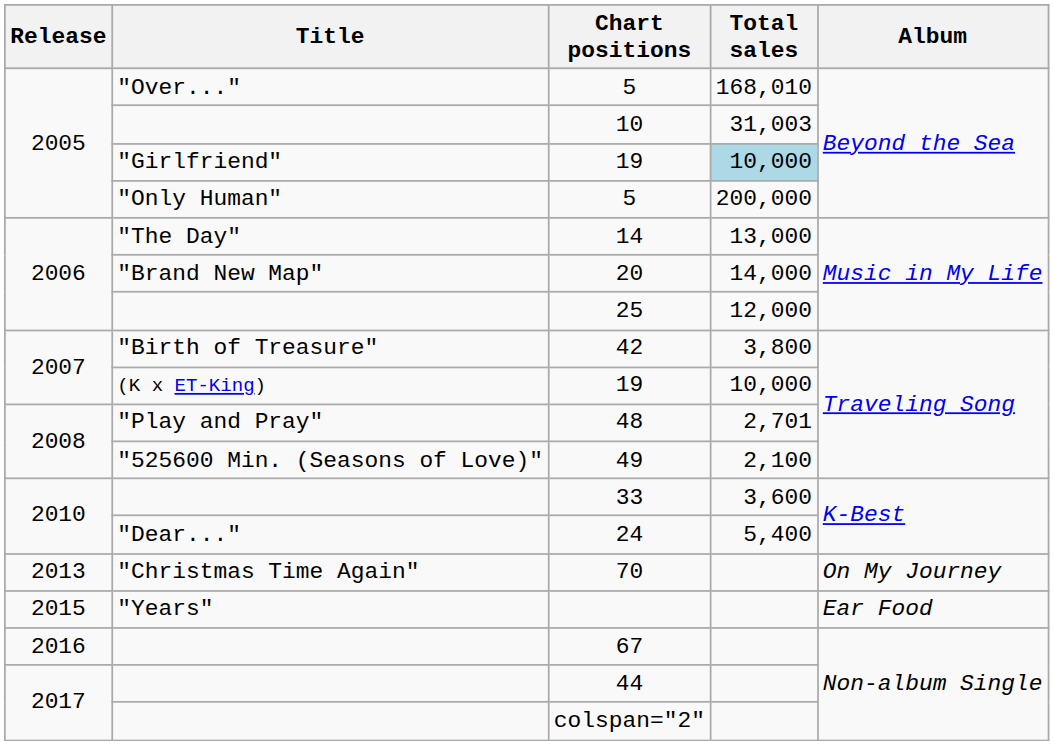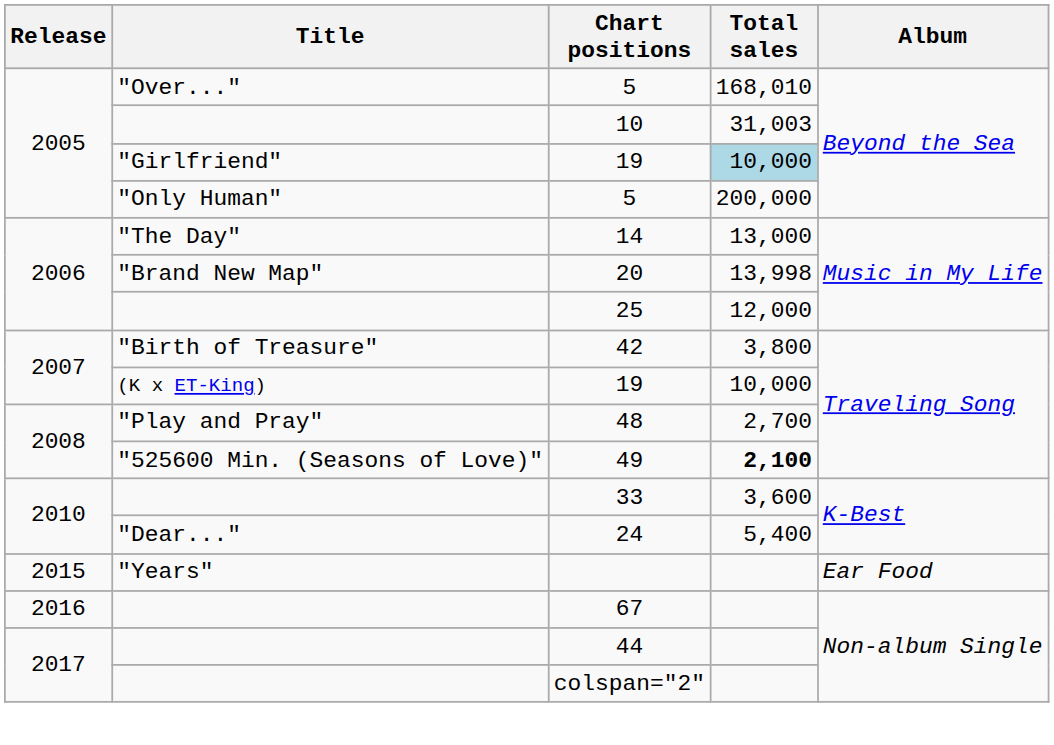20 | Total sales: 14,000 -> 13,998
48 | Total sales: 2,701 -> 2,700
49 | Total sales: normal -> bold
- row: 2013 | "Christmas Time Again" | 70 | On My Journey
